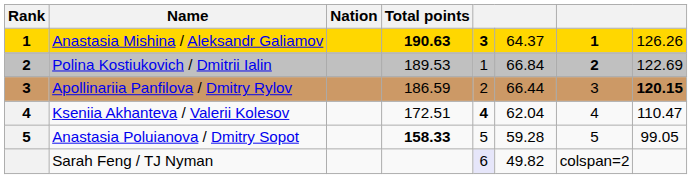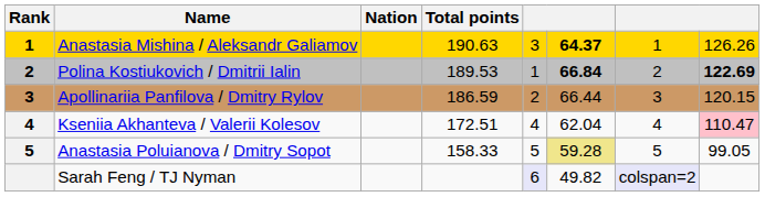Anastasia Mishina / Aleksandr Galiamov | Total points: bold -> normal
Anastasia Mishina / Aleksandr Galiamov | column 5: bold -> normal
Anastasia Mishina / Aleksandr Galiamov | column 6: normal -> bold
Anastasia Mishina / Aleksandr Galiamov | column 7: bold -> normal
Polina Kostiukovich / Dmitrii Ialin | column 6: normal -> bold
Polina Kostiukovich / Dmitrii Ialin | column 7: bold -> normal
Polina Kostiukovich / Dmitrii Ialin | column 8: normal -> bold
Apollinariia Panfilova / Dmitry Rylov | column 8: bold -> normal
Kseniia Akhanteva / Valerii Kolesov | column 5: bold -> normal
Kseniia Akhanteva / Valerii Kolesov | column 8: no background -> pink background
Anastasia Poluianova / Dmitry Sopot | Total points: bold -> normal
Anastasia Poluianova / Dmitry Sopot | column 6: no background -> khaki background
Sarah Feng / TJ Nyman | column 7: no background -> lavender background
